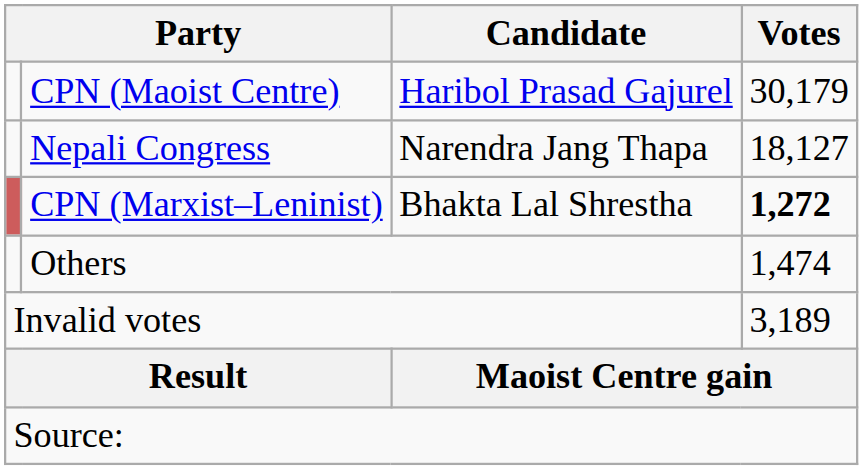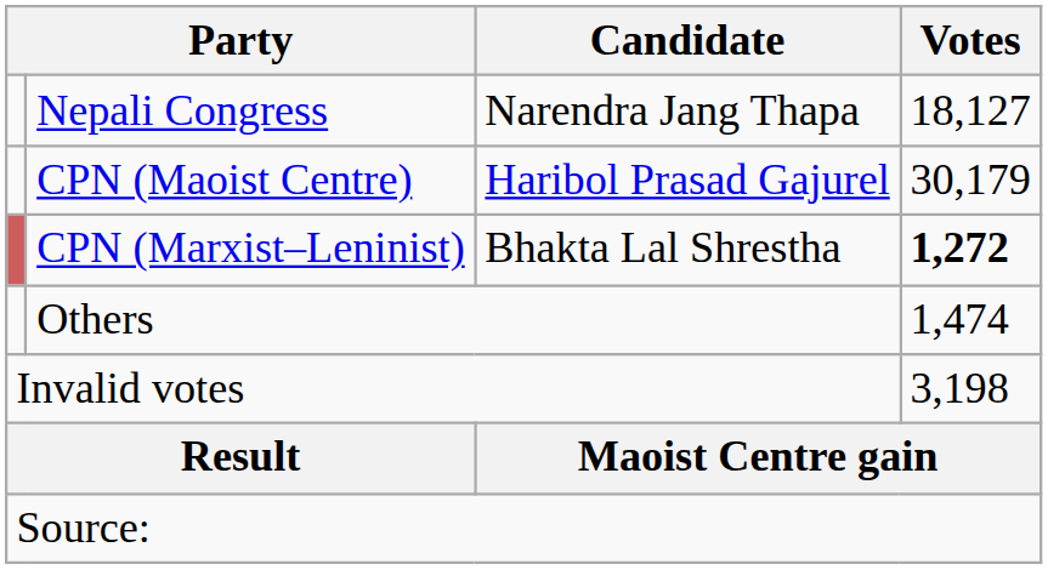rows swapped: CPN (Maoist Centre) <-> Nepali Congress
Invalid votes | Votes: 3,189 -> 3,198
